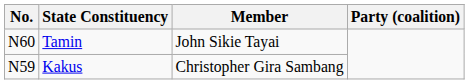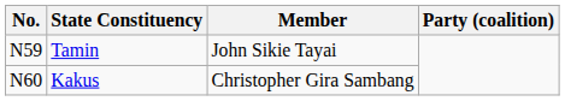Tamin | No.: N60 -> N59
Kakus | No.: N59 -> N60
